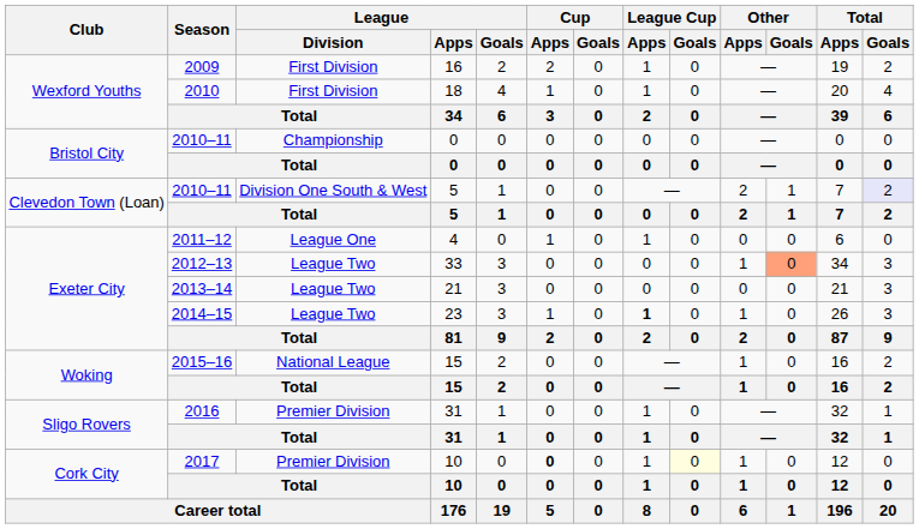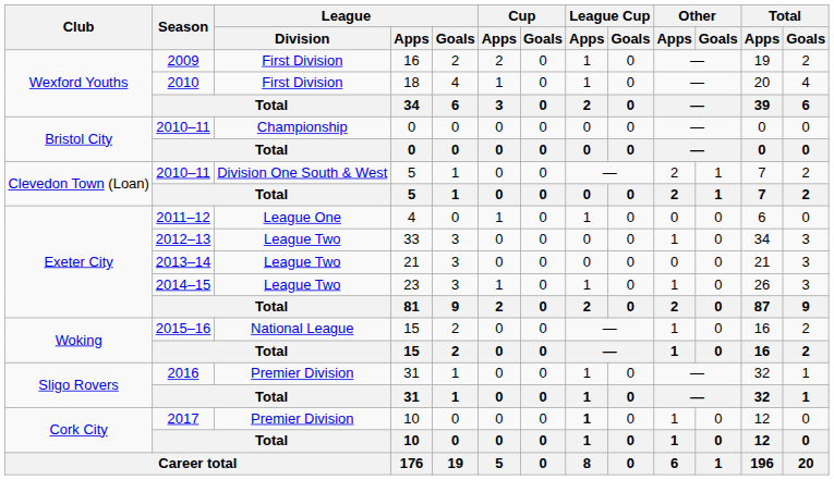2010–11 / 5 | Total / Goals: lavender background -> no background
33 | Other / Goals: lightsalmon background -> no background
23 | League Cup / Apps: bold -> normal
2017 / 10 | Cup / Apps: bold -> normal
2017 / 10 | League Cup / Apps: normal -> bold
2017 / 10 | League Cup / Goals: lightyellow background -> no background
